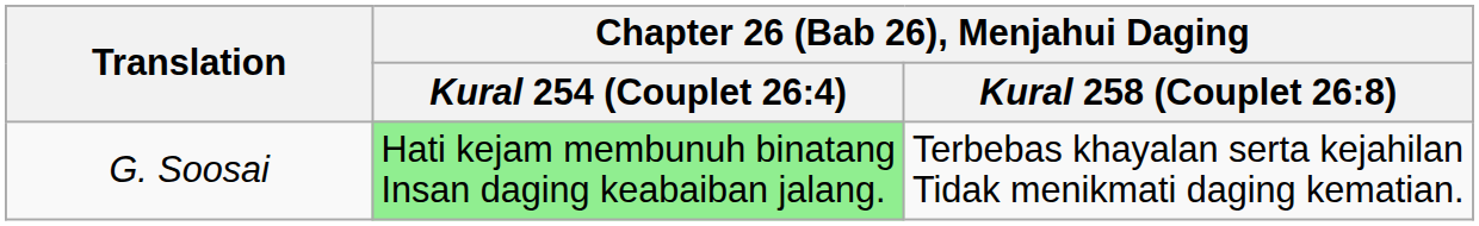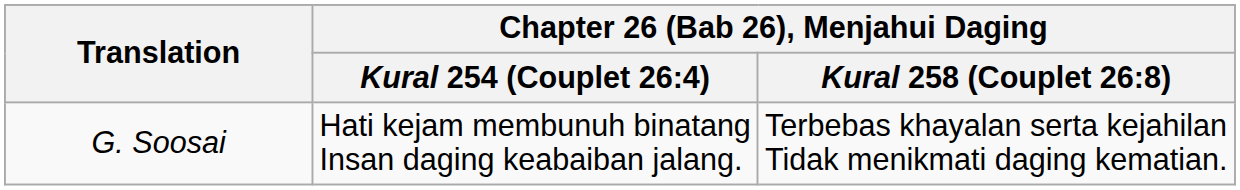G. Soosai | column 2: lightgreen background -> no background
